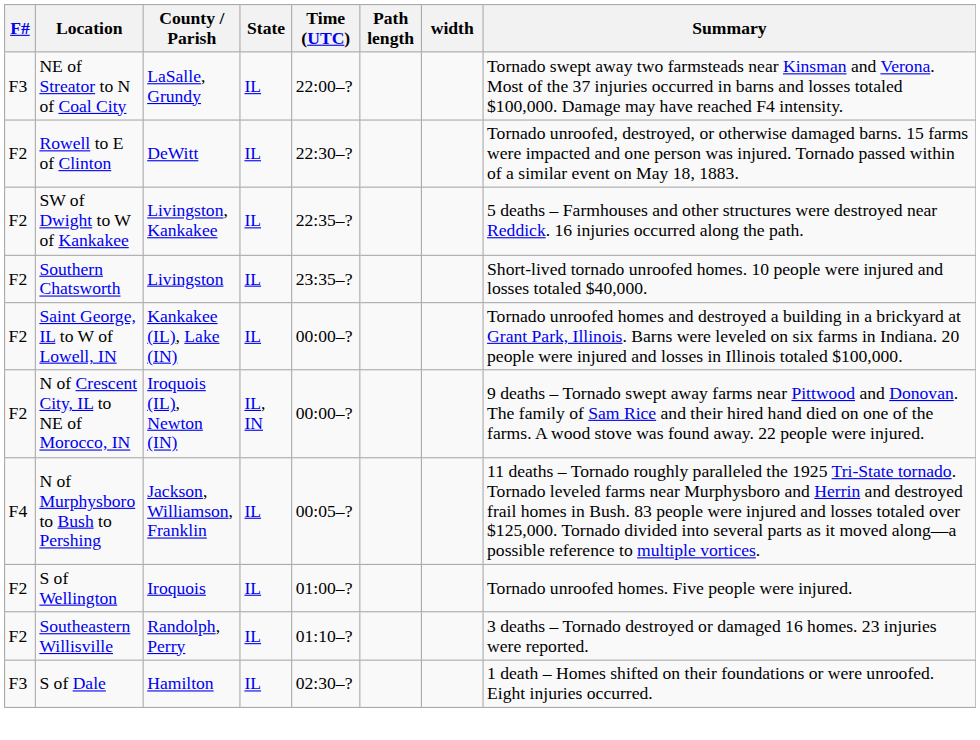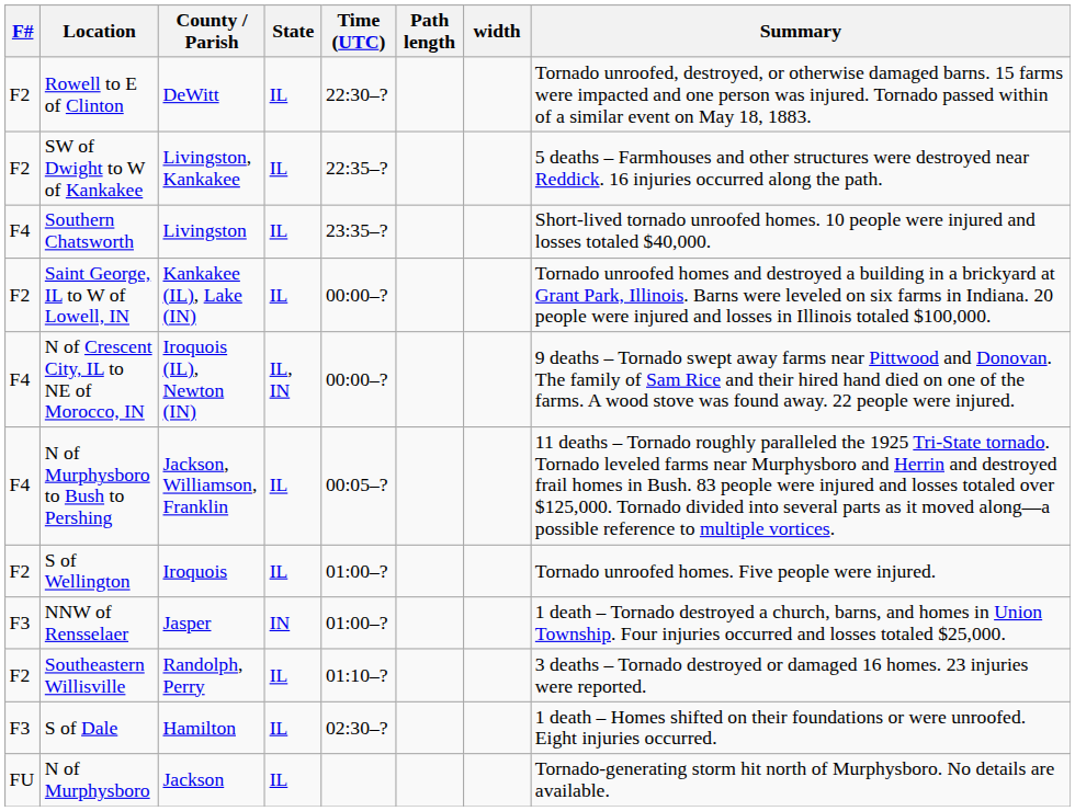- row: F3 | NE of Streator to N of Coal City | LaSalle, Grundy | IL | 22:00–? | Tornado swept away two farmsteads near Kinsman and Verona. Most of the 37 injuries occurred in barns and losses totaled $100,000. Damage may have reached F4 intensity.
Southern Chatsworth | F#: F2 -> F4
N of Crescent City, IL to NE of Morocco, IN | F#: F2 -> F4
+ row: F3 | NNW of Rensselaer | Jasper | IN | 01:00–? | 1 death – Tornado destroyed a church, barns, and homes in Union Township. Four injuries occurred and losses totaled $25,000.
+ row: FU | N of Murphysboro | Jackson | IL | Tornado-generating storm hit north of Murphysboro. No details are available.
